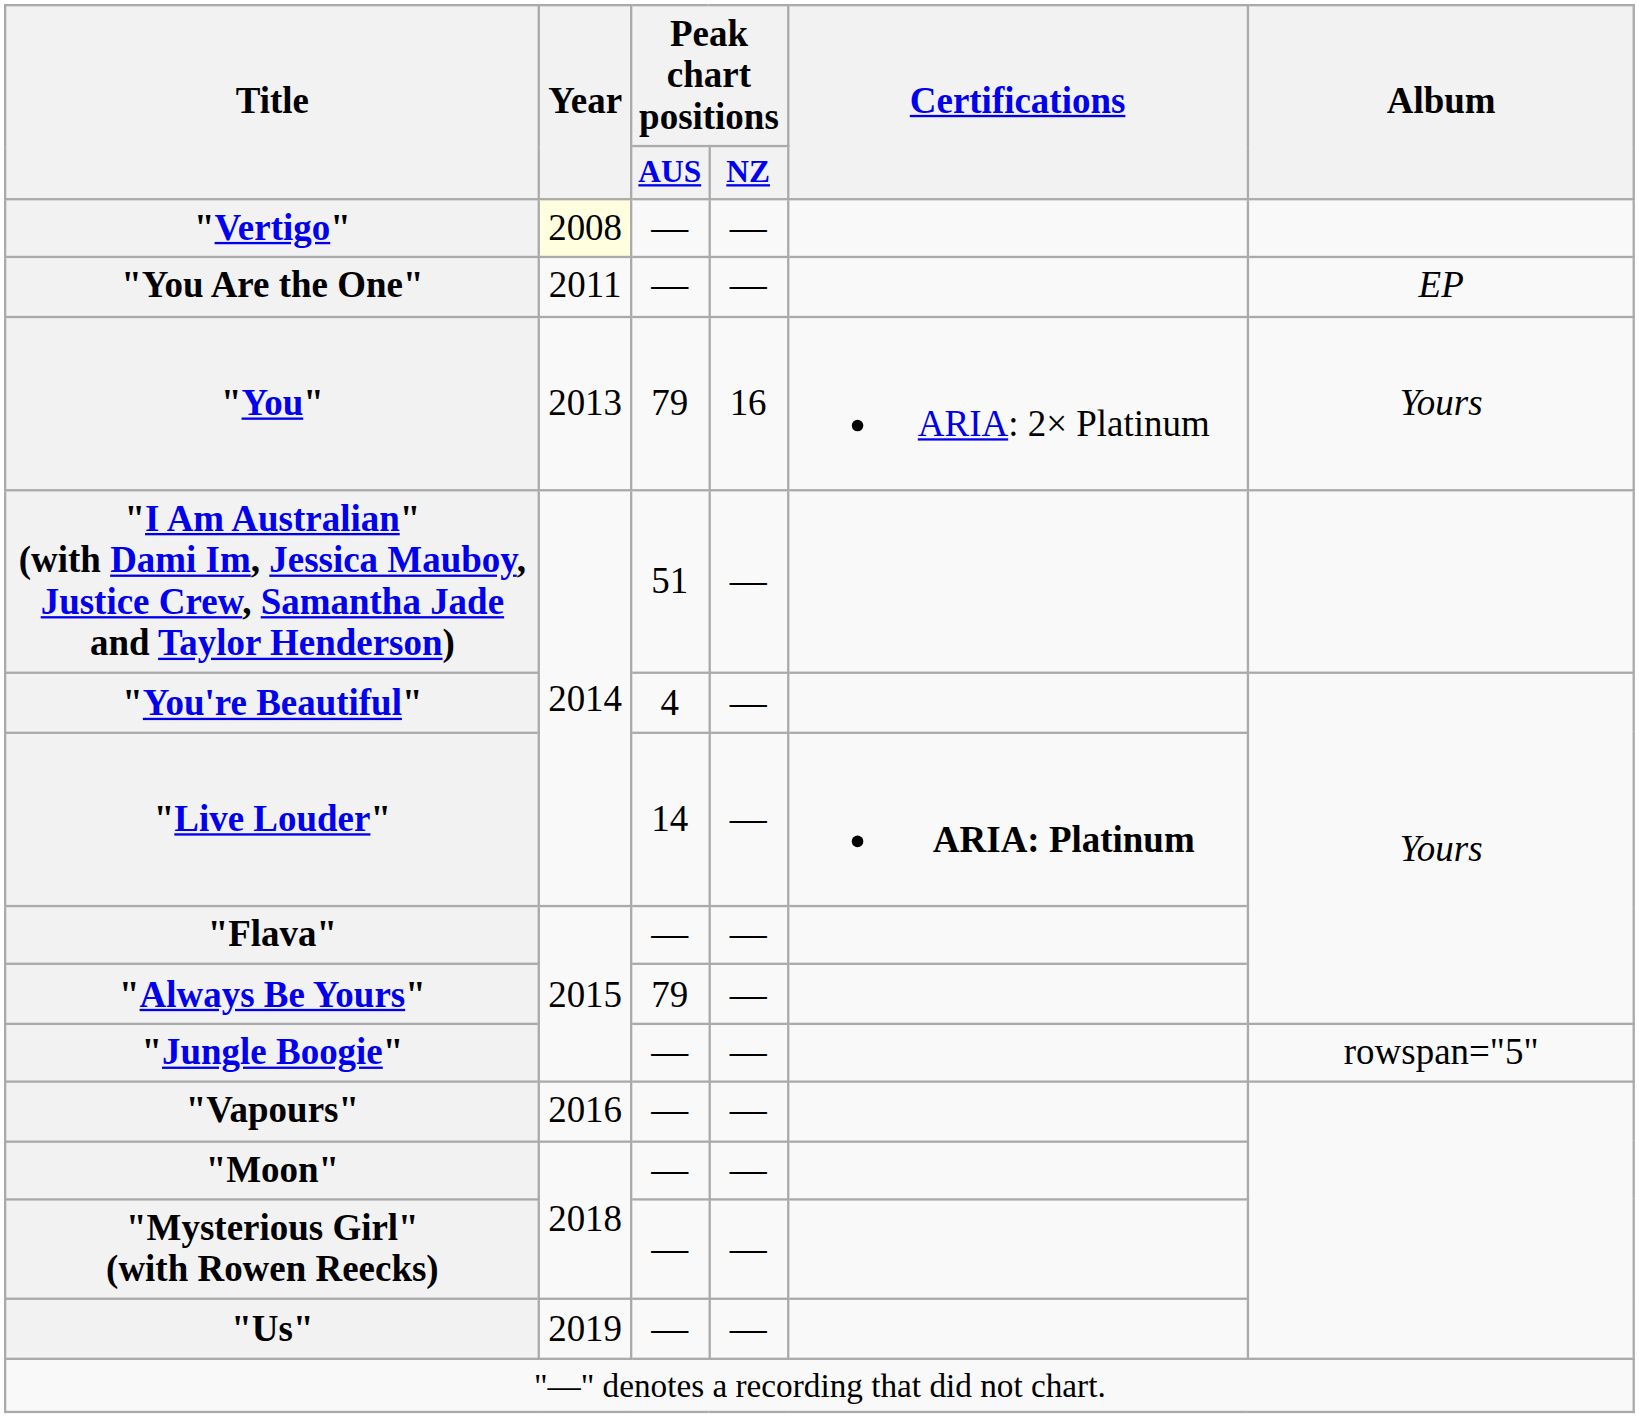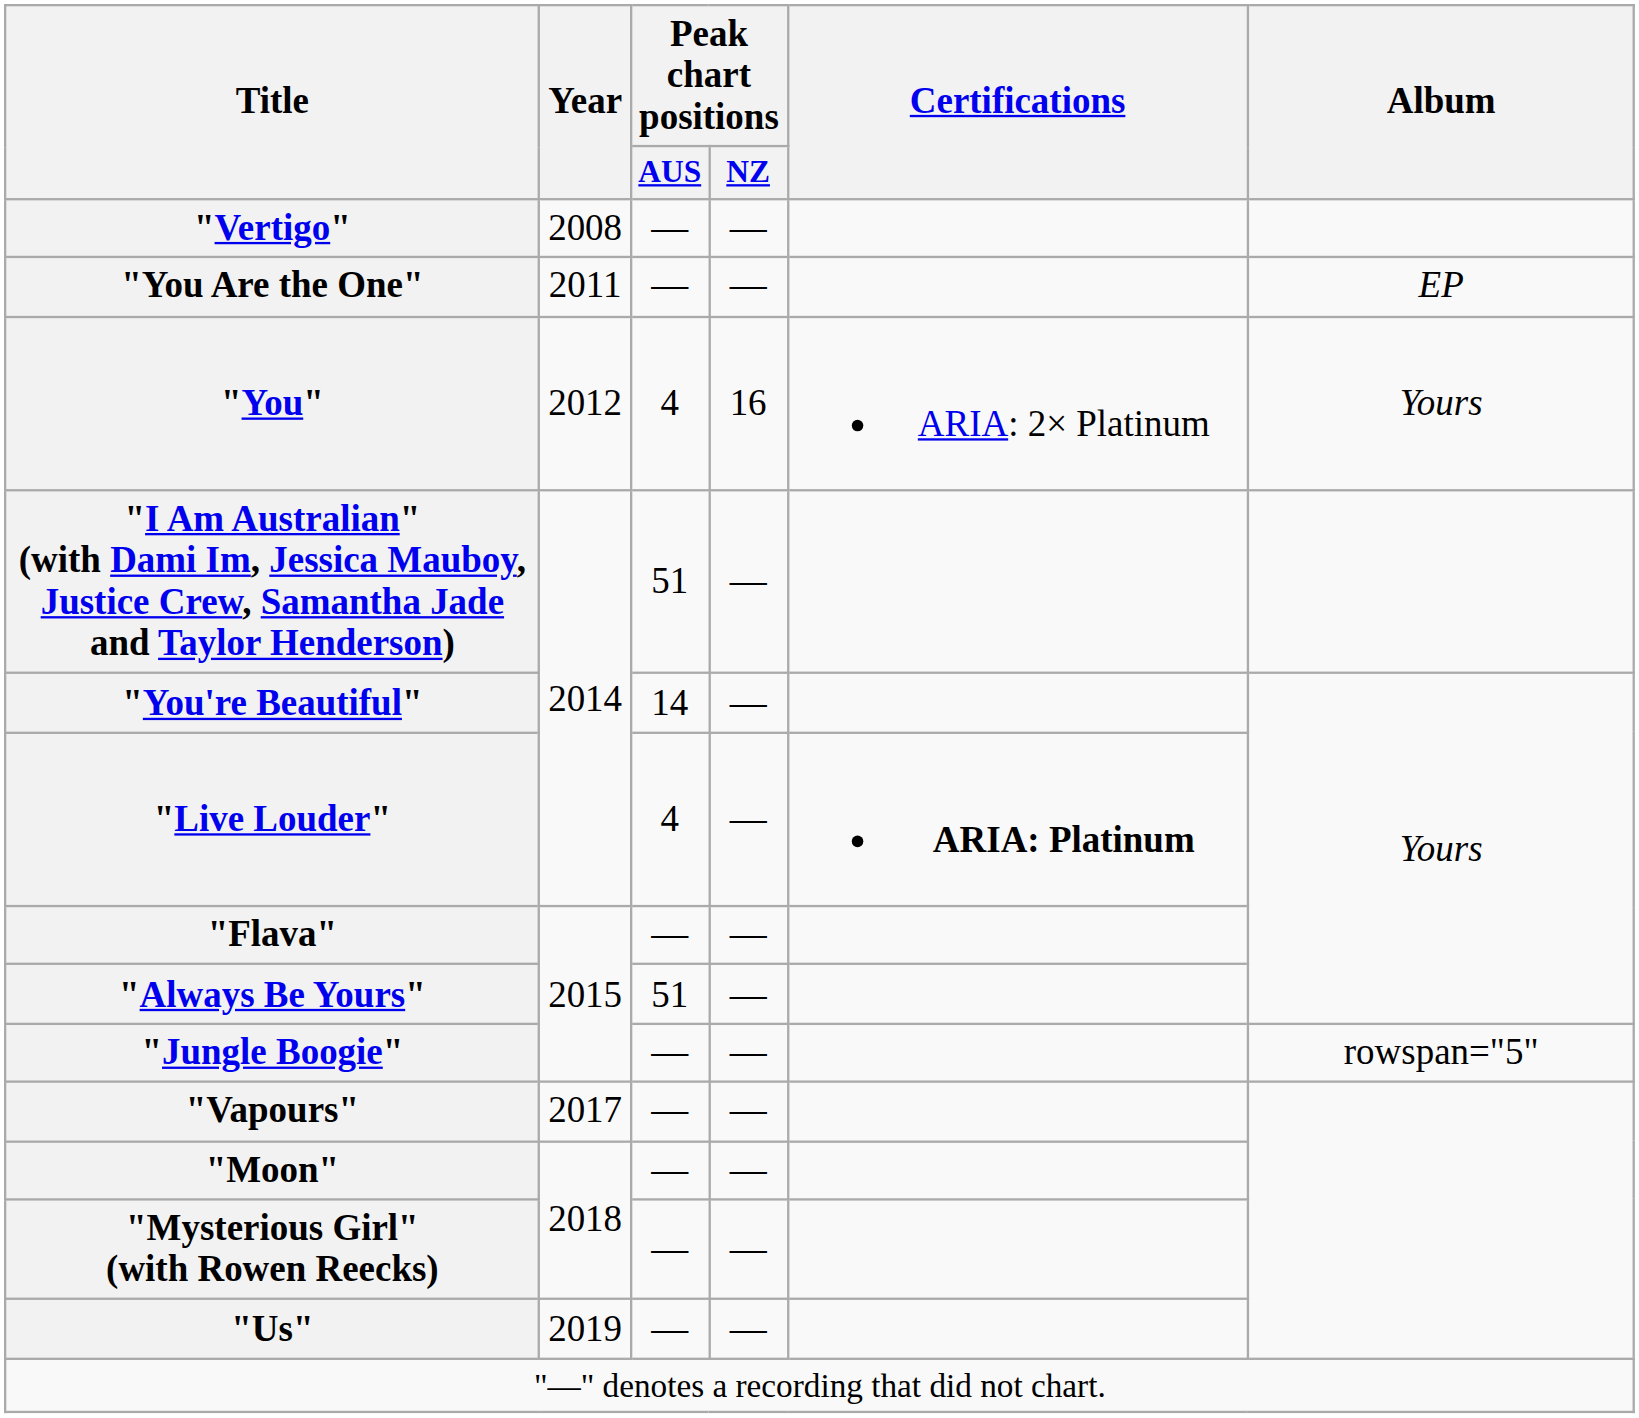"Vertigo" | Year: lightyellow background -> no background
"You" | Year: 2013 -> 2012
"You" | Peak chart positions / AUS: 79 -> 4
"You're Beautiful" | Peak chart positions / AUS: 4 -> 14
"Live Louder" | Peak chart positions / AUS: 14 -> 4
"Always Be Yours" | Peak chart positions / AUS: 79 -> 51
"Vapours" | Year: 2016 -> 2017
